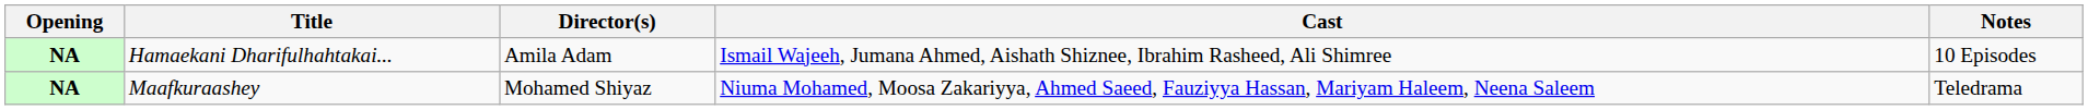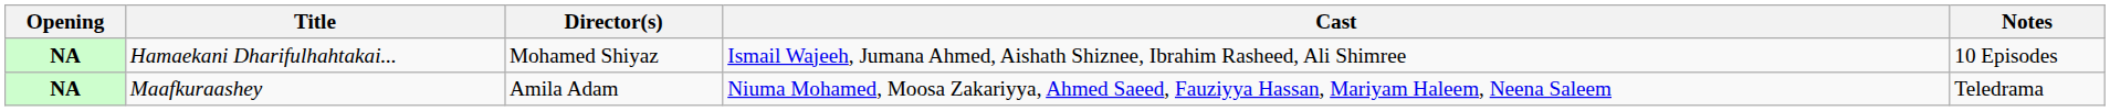Hamaekani Dharifulhahtakai... | Director(s): Amila Adam -> Mohamed Shiyaz
Maafkuraashey | Director(s): Mohamed Shiyaz -> Amila Adam
